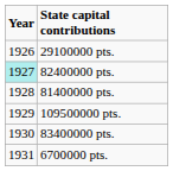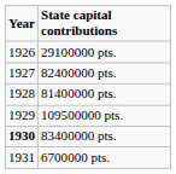82400000 pts. | Year: paleturquoise background -> no background
83400000 pts. | Year: normal -> bold
